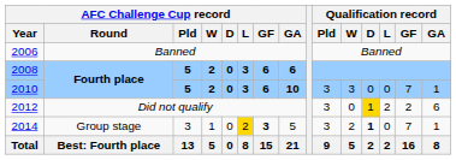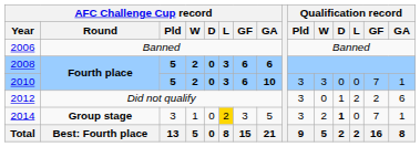2012 | Qualification record / D: gold background -> no background
2014 | AFC Challenge Cup record / Round: normal -> bold
2014 | AFC Challenge Cup record / GF: bold -> normal
